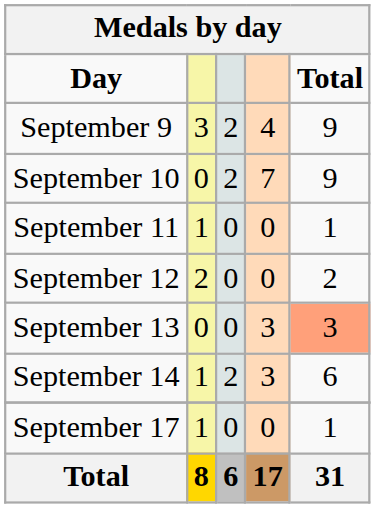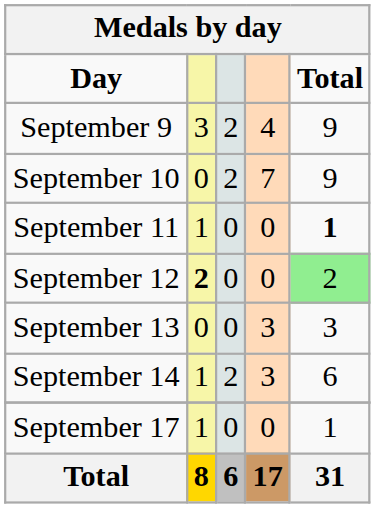September 11 | Total: normal -> bold
September 12 | column 2: normal -> bold
September 12 | Total: no background -> lightgreen background
September 13 | Total: lightsalmon background -> no background
